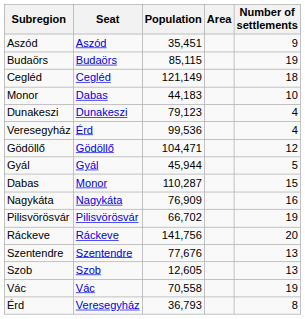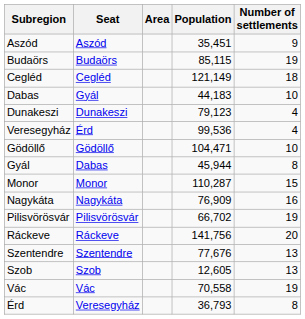columns swapped: Area <-> Population
row 5 | Subregion: Monor -> Dabas
row 5 | Seat: Dabas -> Gyál
row 8 | Number of settlements: 12 -> 10
row 9 | Seat: Gyál -> Dabas
row 9 | Number of settlements: 5 -> 8
row 10 | Subregion: Dabas -> Monor
